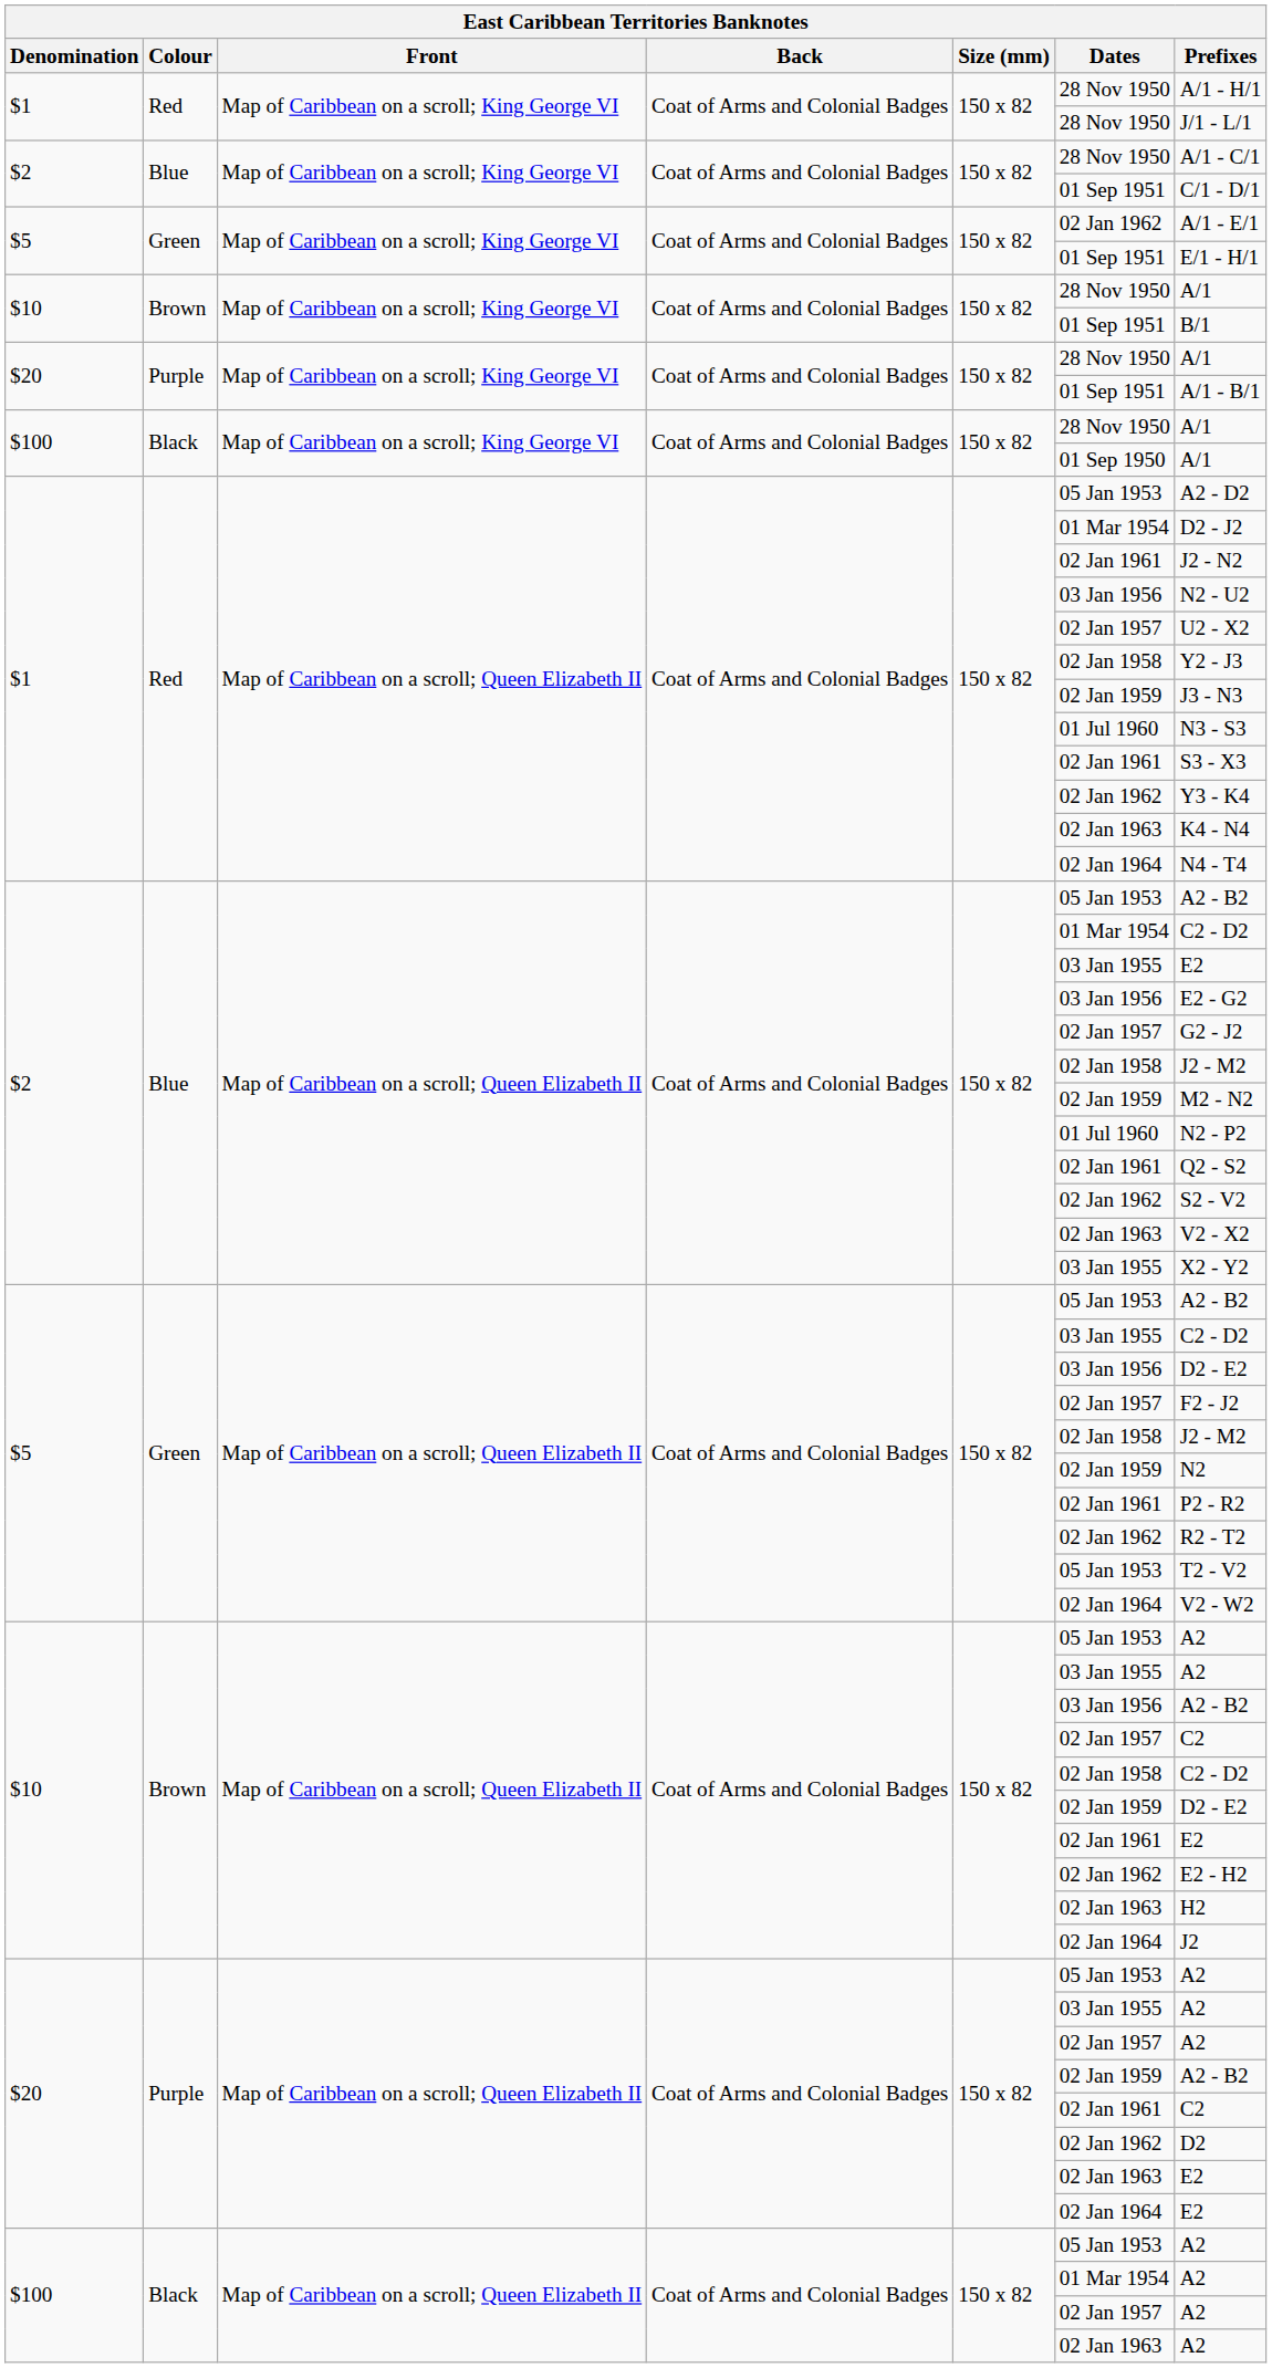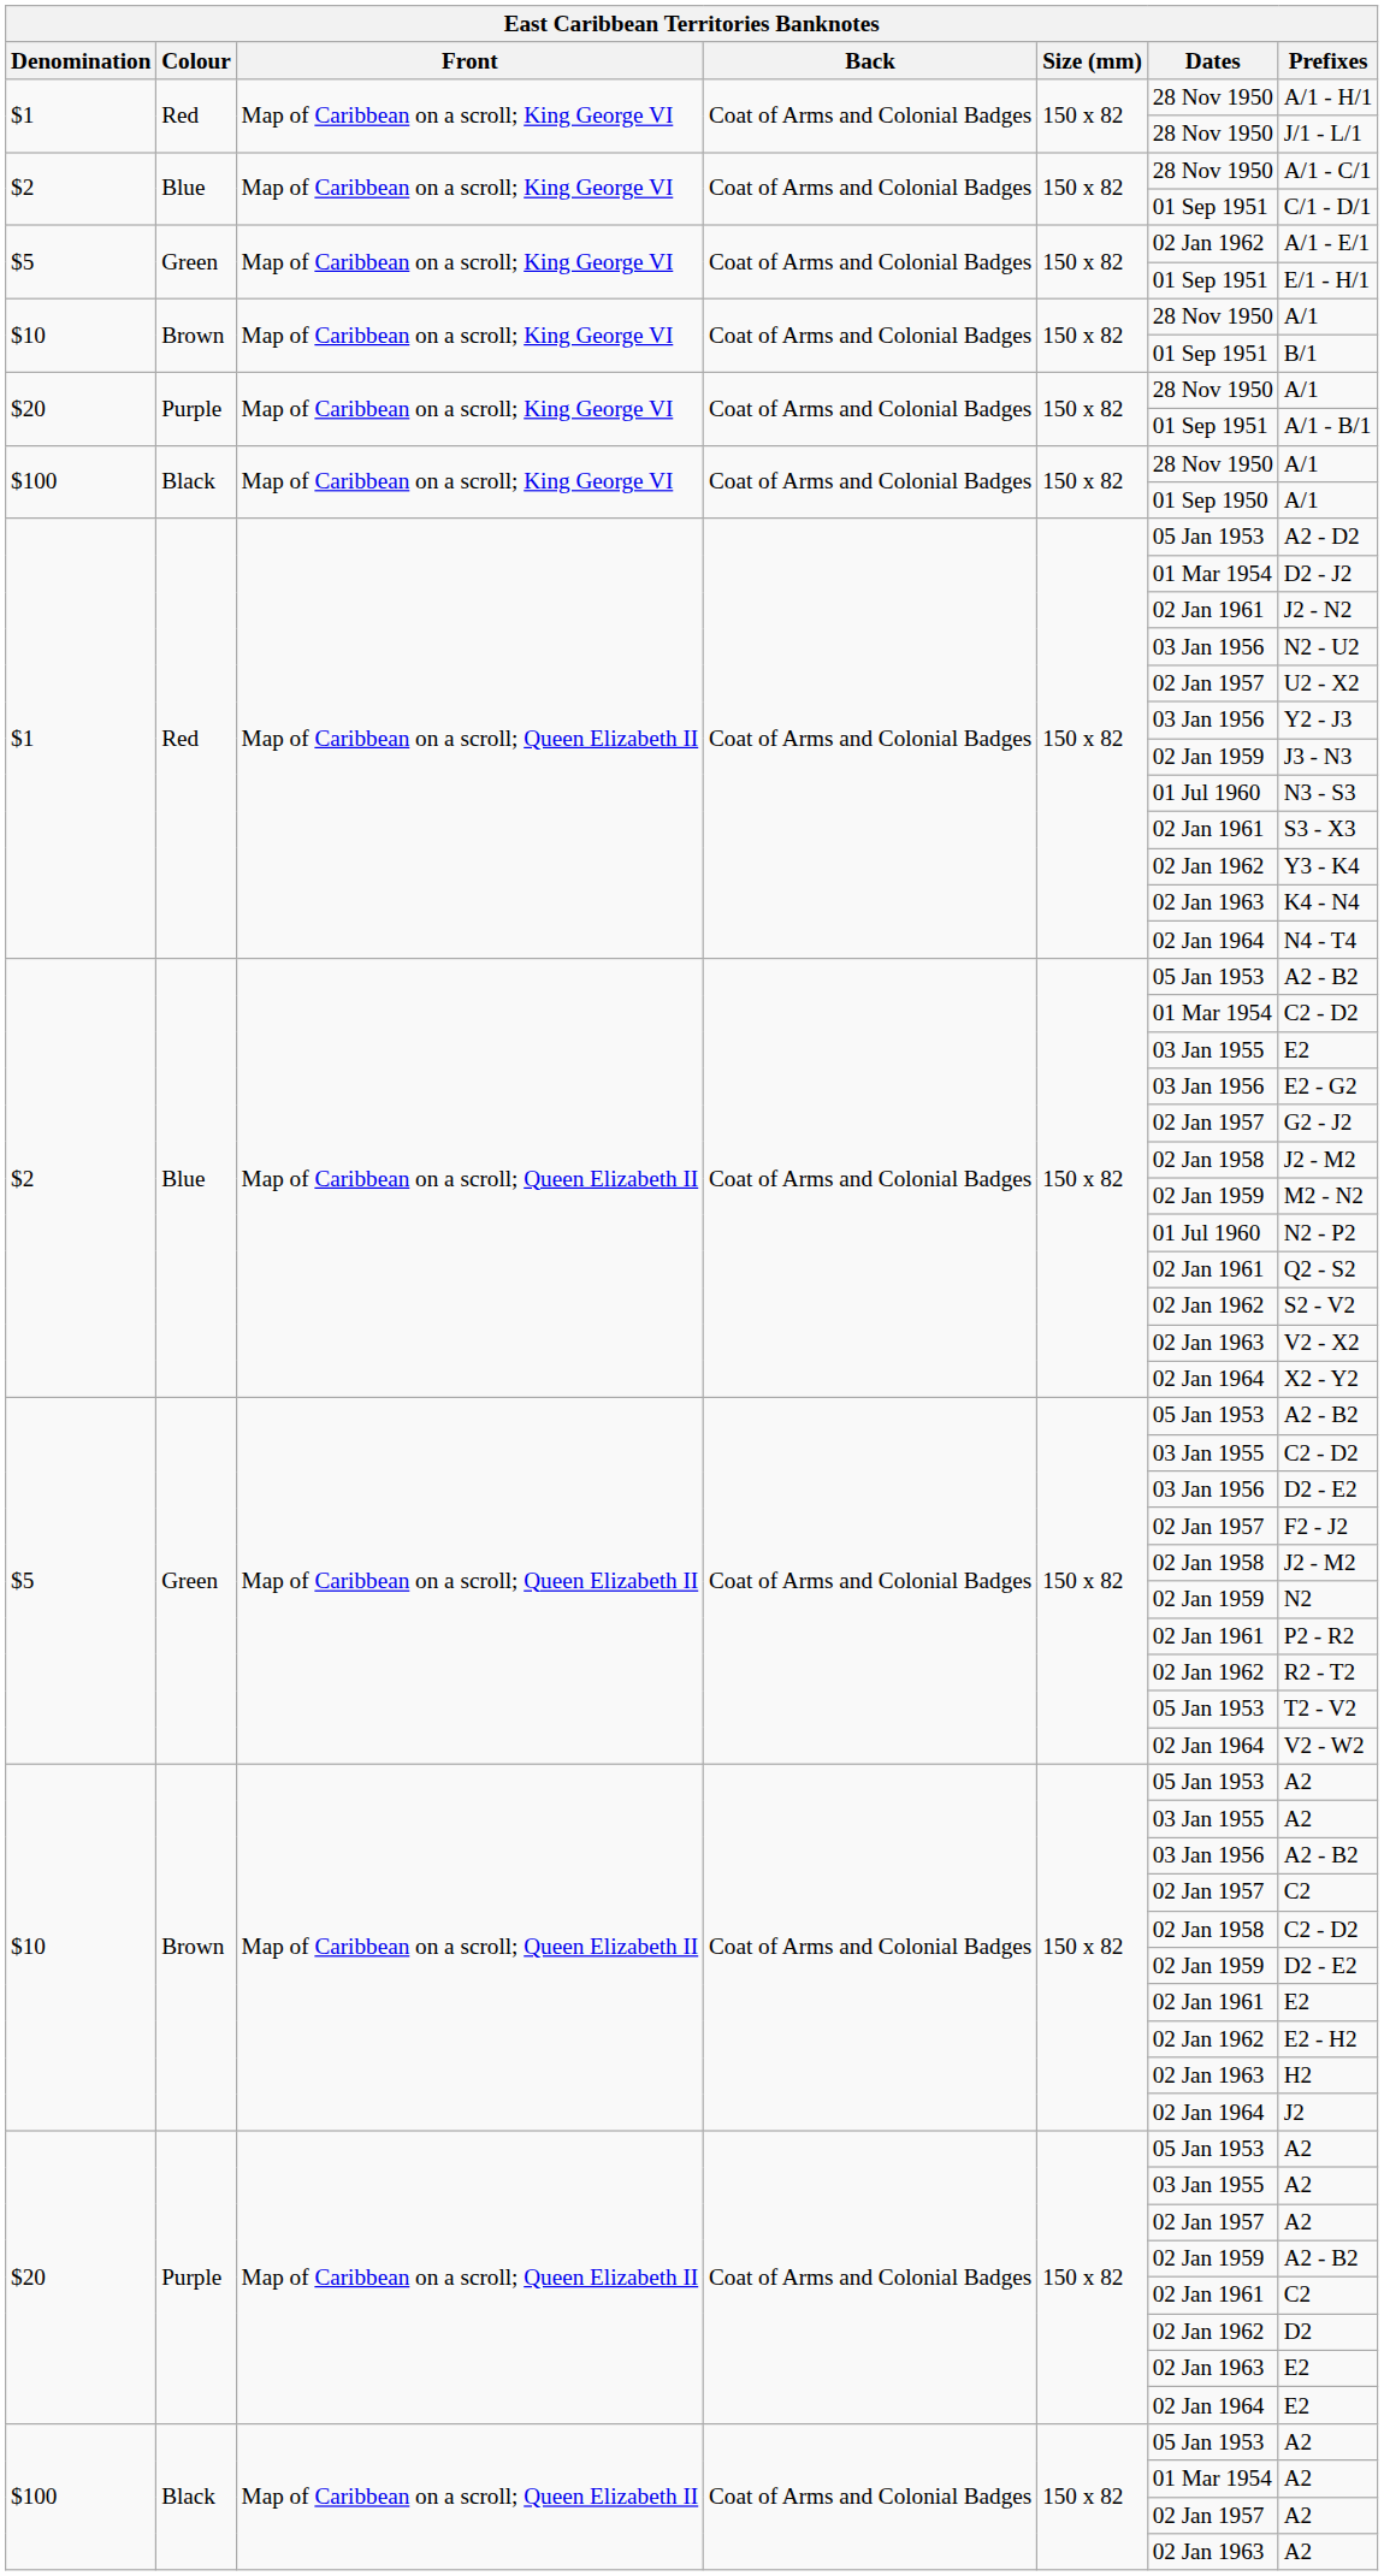row 20 | Dates: 02 Jan 1958 -> 03 Jan 1956
row 38 | Dates: 03 Jan 1955 -> 02 Jan 1964
